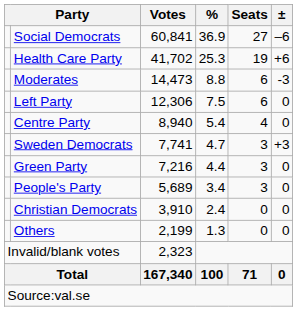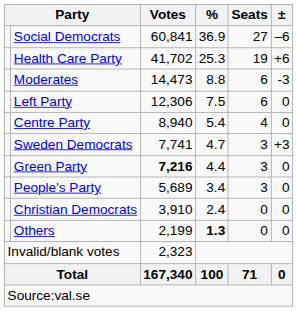Green Party | Votes: normal -> bold
Others | %: normal -> bold
